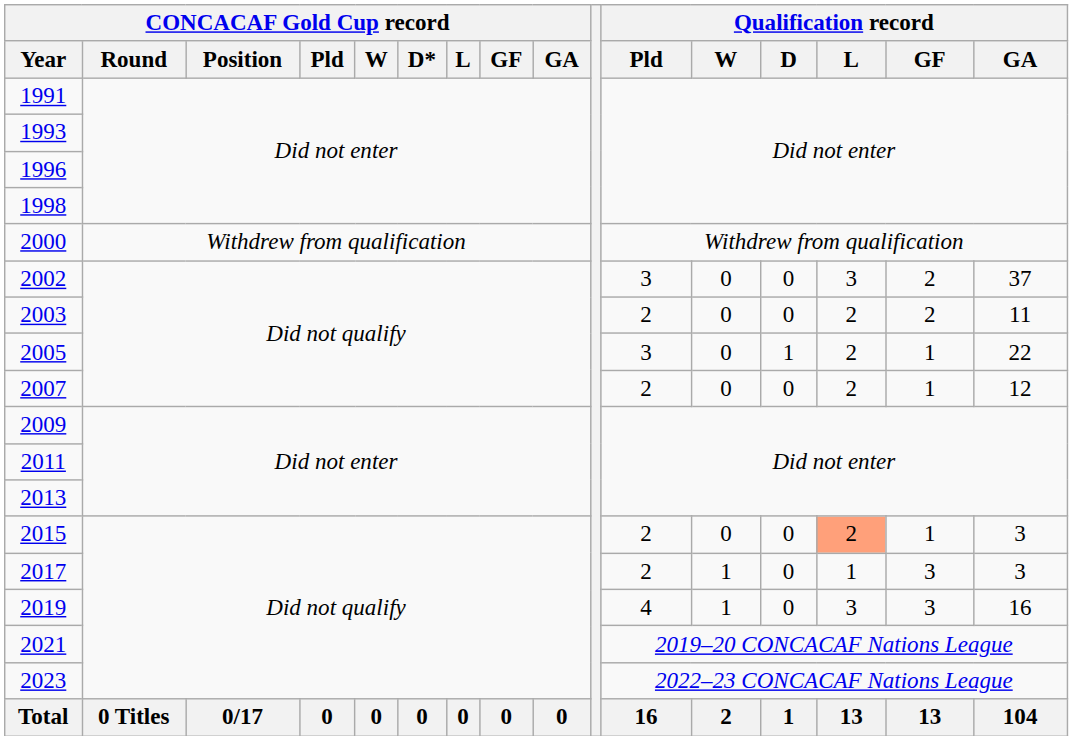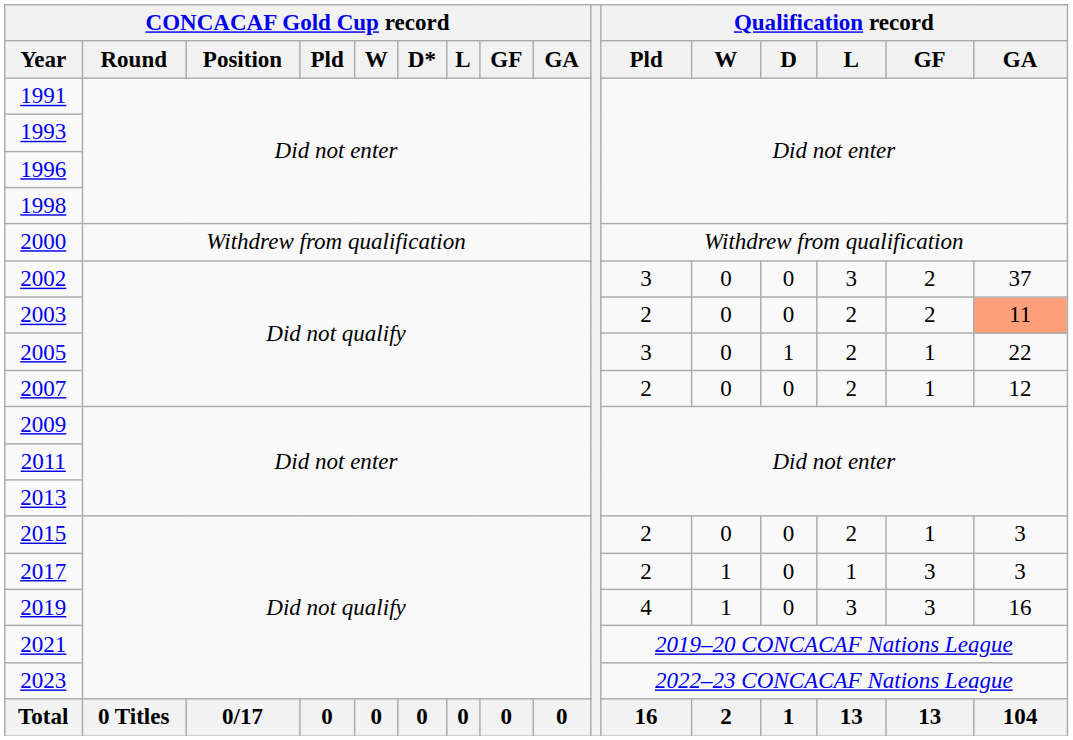2003 | Qualification record / GA: no background -> lightsalmon background
2015 | Qualification record / L: lightsalmon background -> no background
